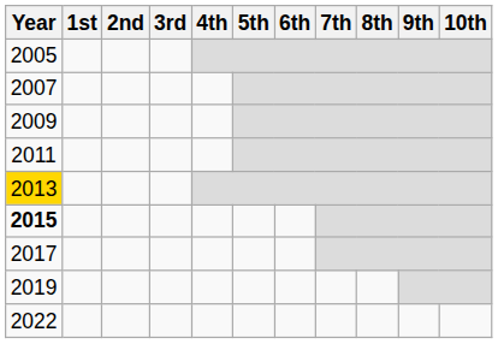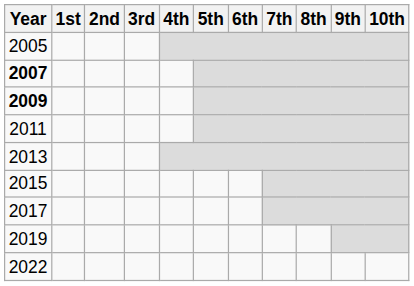2007 | Year: normal -> bold
2009 | Year: normal -> bold
2013 | Year: gold background -> no background
2015 | Year: bold -> normal
